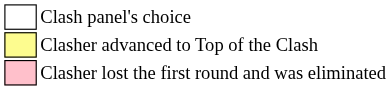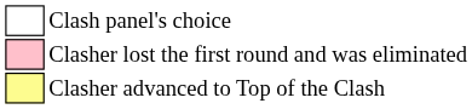rows swapped: Clasher advanced to Top of the Clash <-> Clasher lost the first round and was eliminated
